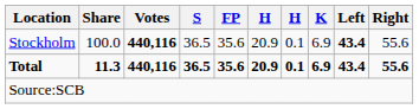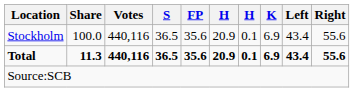Stockholm | Votes: bold -> normal
Stockholm | Left: bold -> normal
